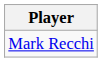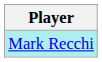row 2 | column 1: no background -> paleturquoise background
